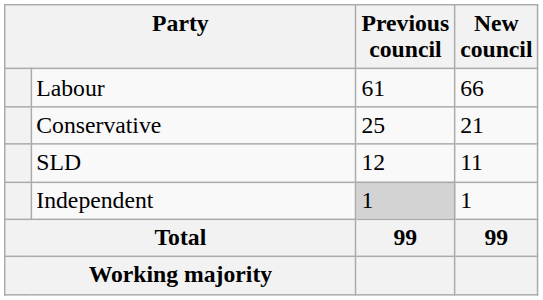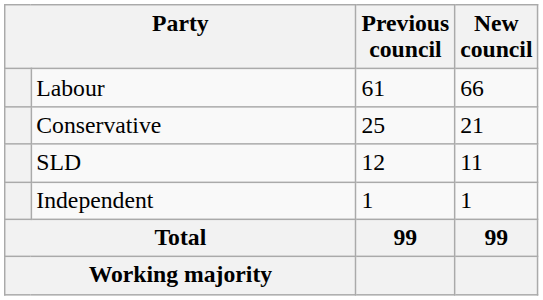Independent | Previous council: lightgrey background -> no background
